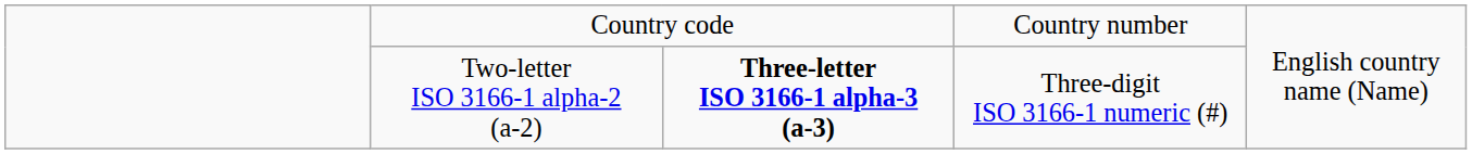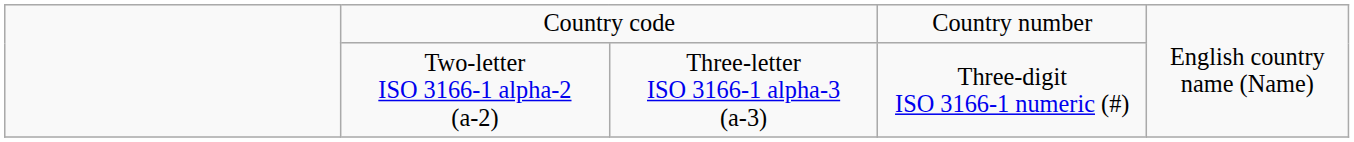Two-letter ISO 3166-1 alpha-2 (a-2) | column 3: bold -> normal
